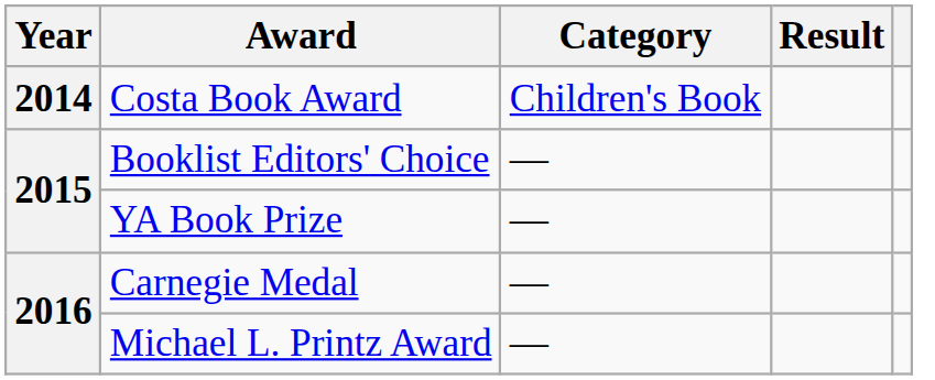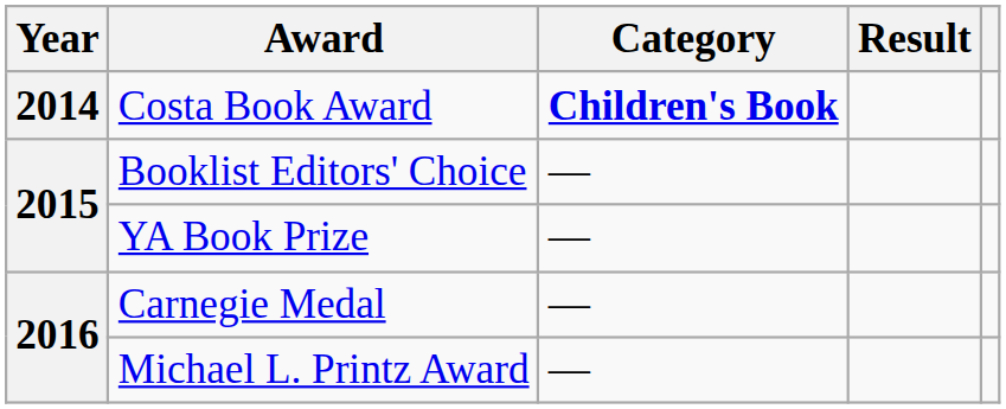Costa Book Award | Category: normal -> bold
